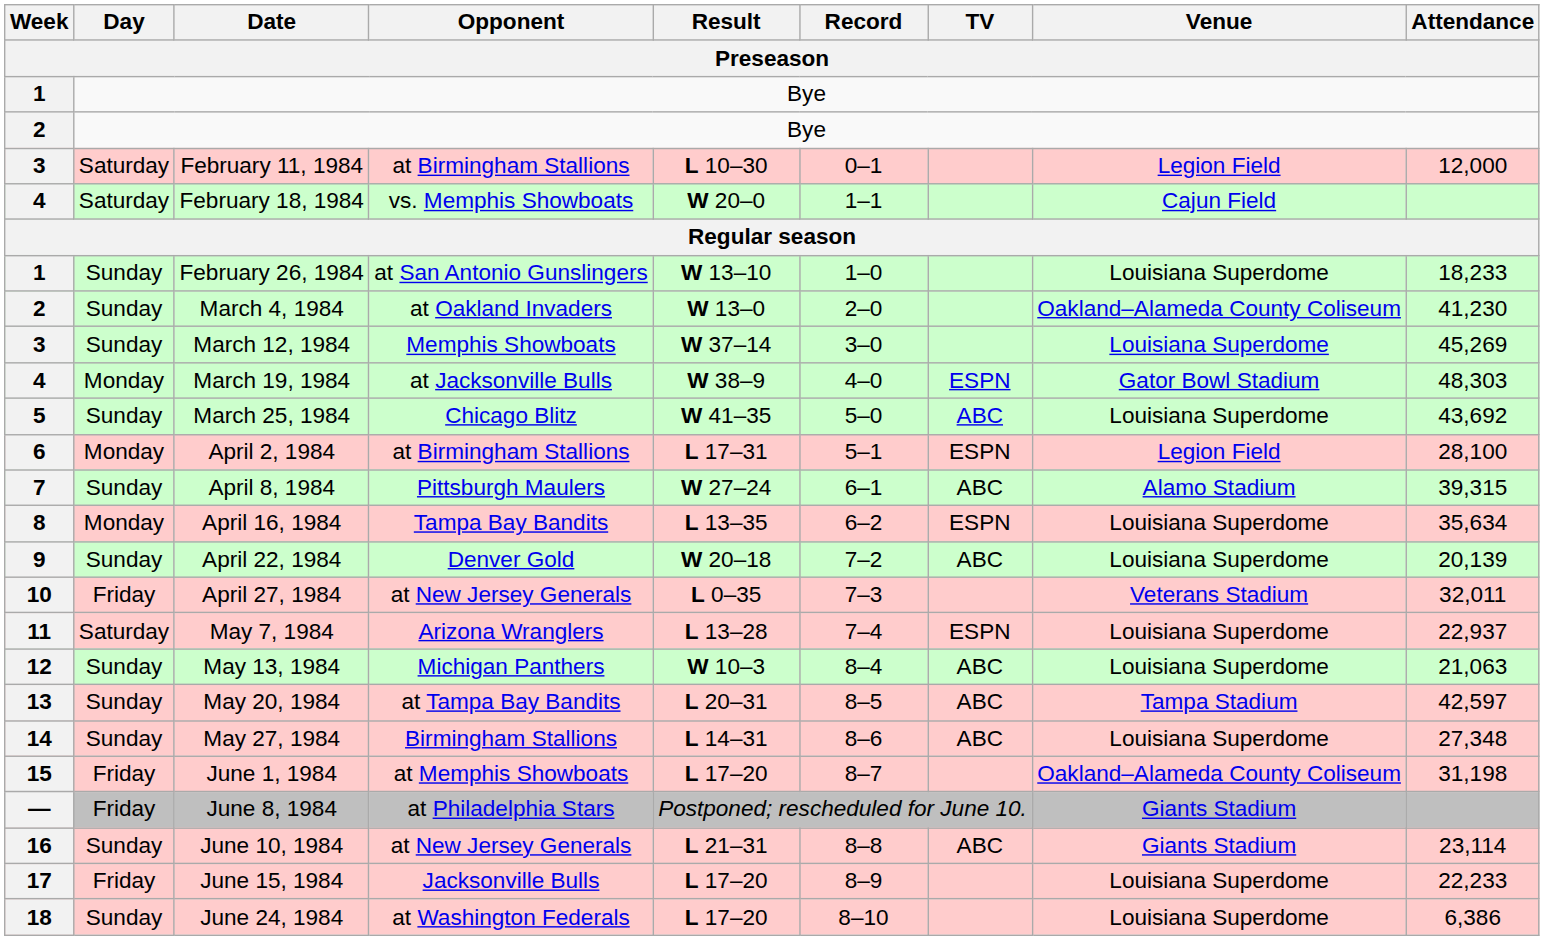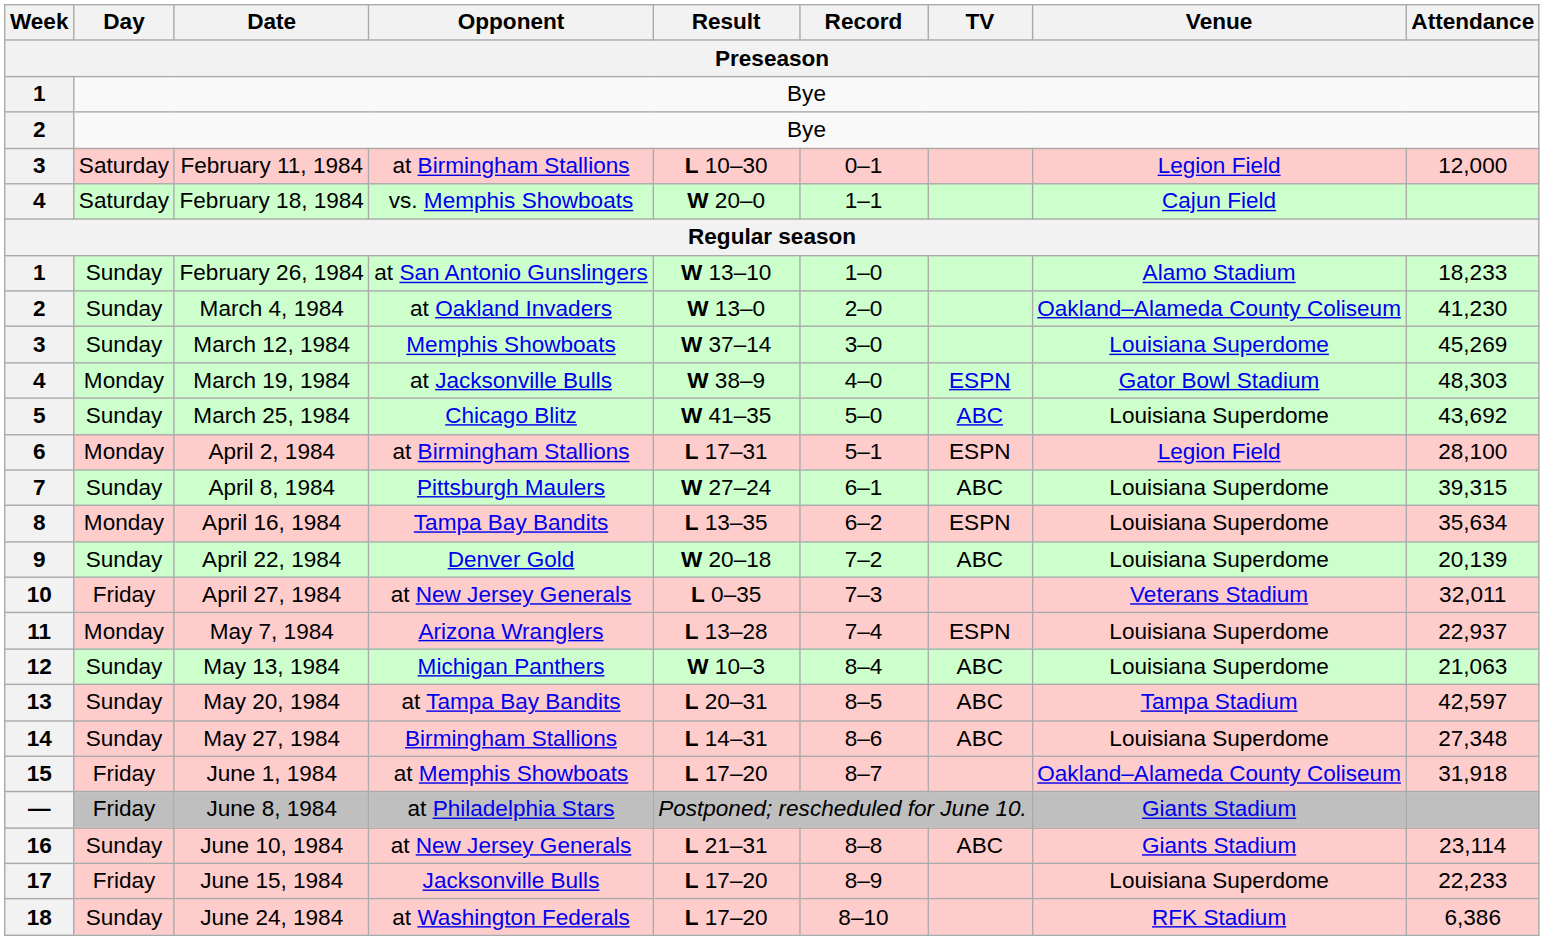February 26, 1984 | Venue / Preseason: Louisiana Superdome -> Alamo Stadium
April 8, 1984 | Venue / Preseason: Alamo Stadium -> Louisiana Superdome
May 7, 1984 | Day / Preseason: Saturday -> Monday
June 1, 1984 | Attendance / Preseason: 31,198 -> 31,918
June 24, 1984 | Venue / Preseason: Louisiana Superdome -> RFK Stadium
